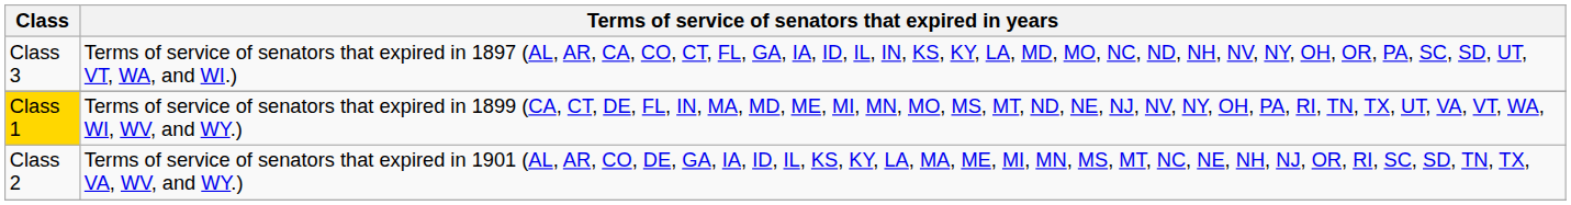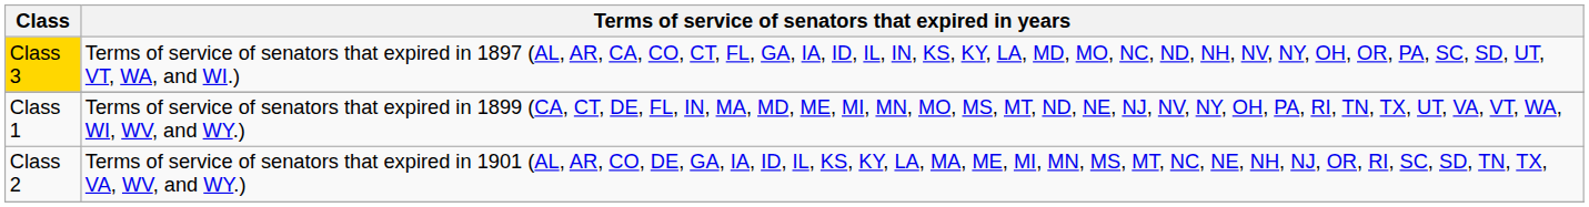Class 3 | Class: no background -> gold background
Class 1 | Class: gold background -> no background
